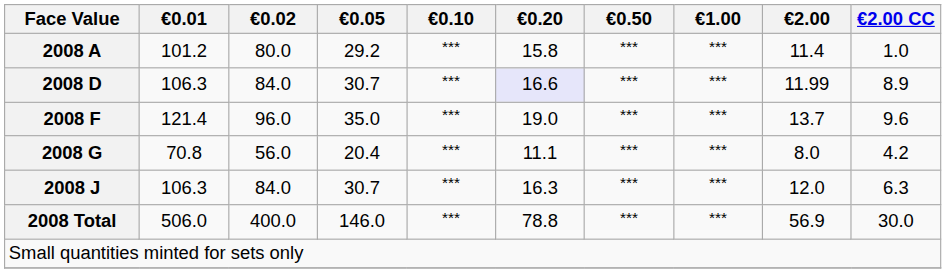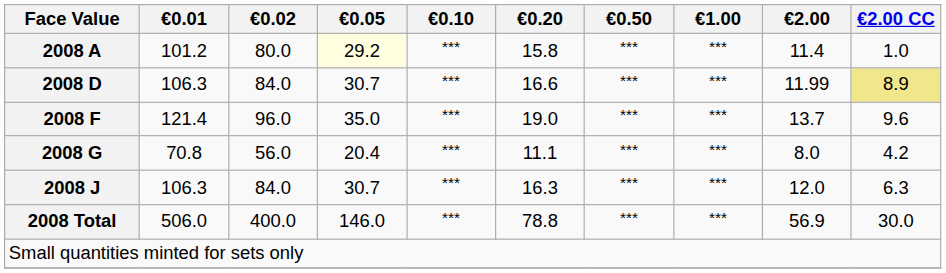2008 A | €0.05: no background -> lightyellow background
2008 D | €0.20: lavender background -> no background
2008 D | €2.00 CC: no background -> khaki background
